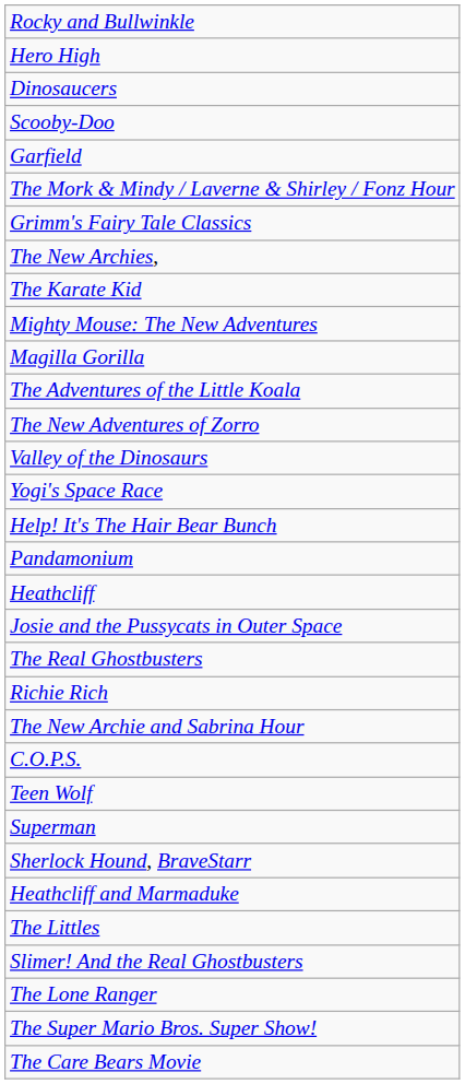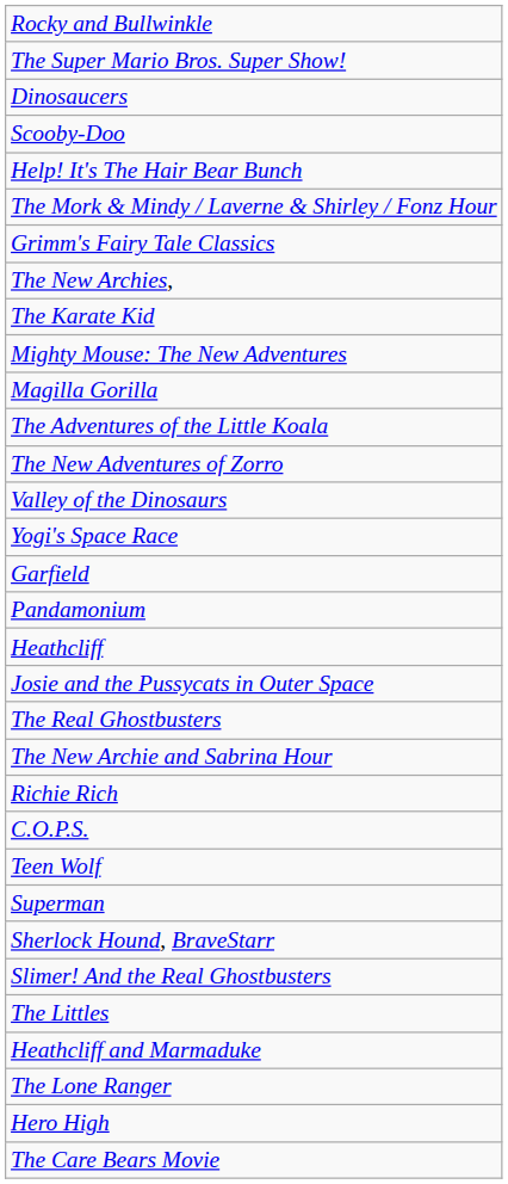row 2 | column 1: Hero High -> The Super Mario Bros. Super Show!
row 5 | column 1: Garfield -> Help! It's The Hair Bear Bunch
row 16 | column 1: Help! It's The Hair Bear Bunch -> Garfield
row 21 | column 1: Richie Rich -> The New Archie and Sabrina Hour
row 22 | column 1: The New Archie and Sabrina Hour -> Richie Rich
row 27 | column 1: Heathcliff and Marmaduke -> Slimer! And the Real Ghostbusters
row 29 | column 1: Slimer! And the Real Ghostbusters -> Heathcliff and Marmaduke
row 31 | column 1: The Super Mario Bros. Super Show! -> Hero High
